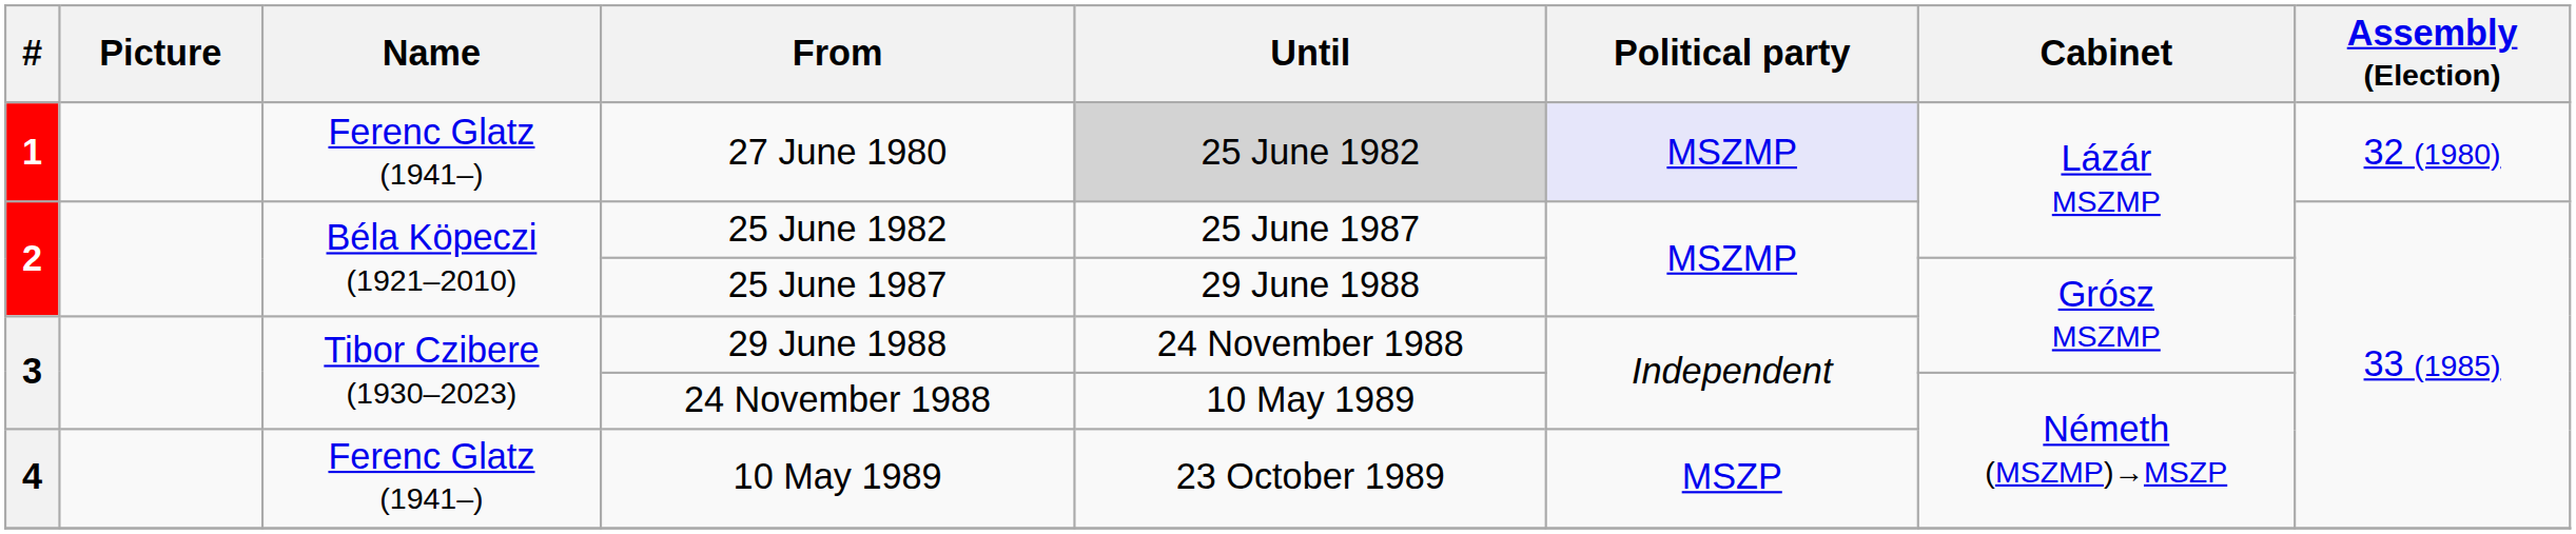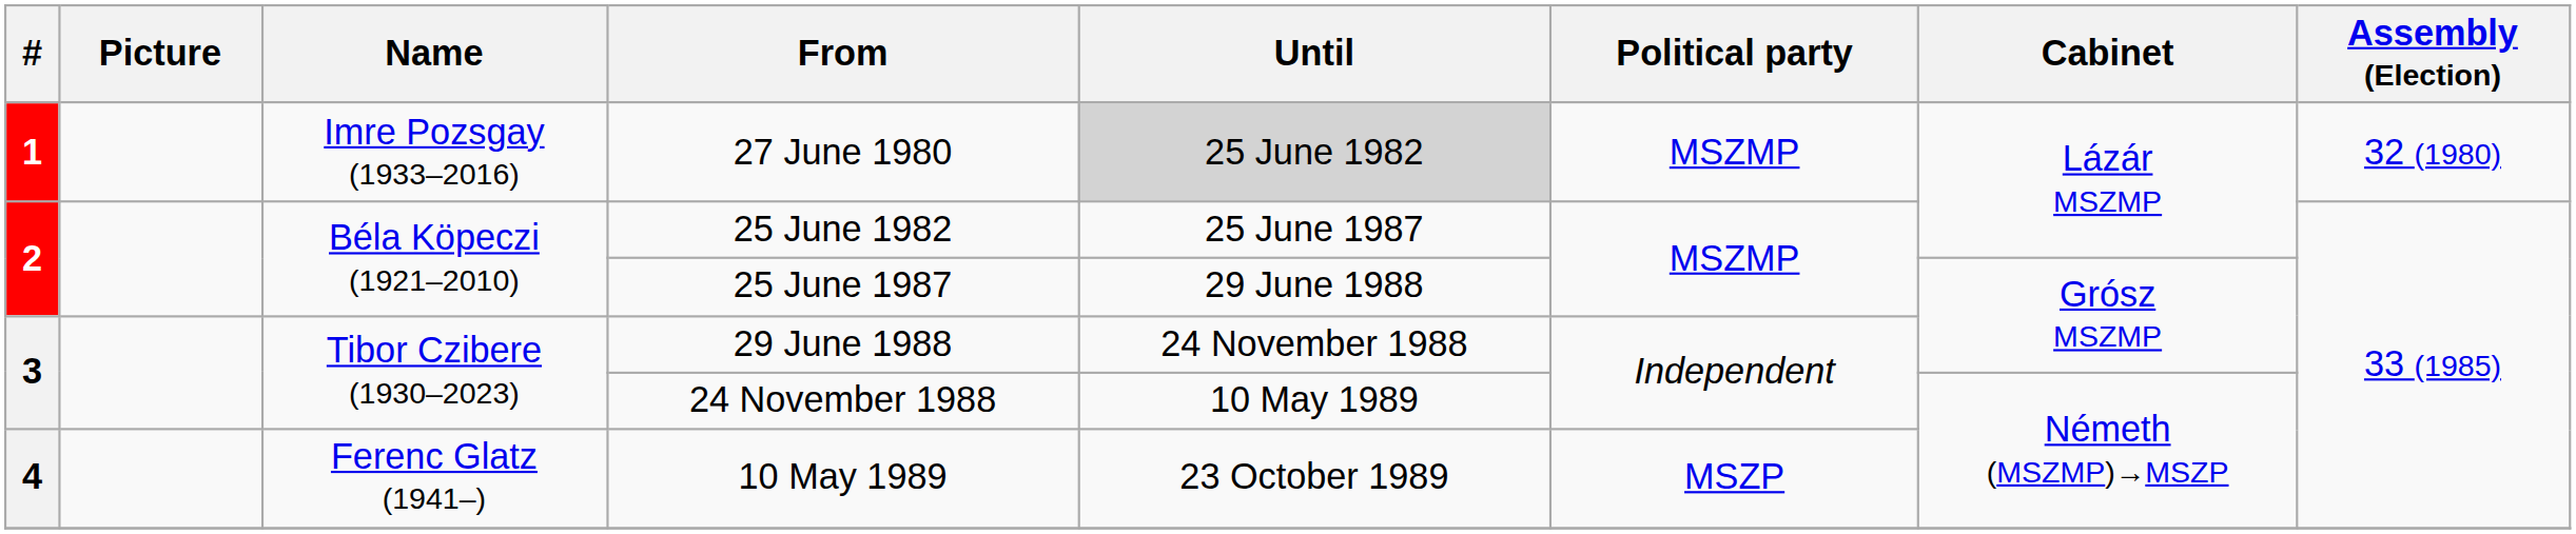27 June 1980 | Name: Ferenc Glatz (1941–) -> Imre Pozsgay (1933–2016)
27 June 1980 | Political party: lavender background -> no background
